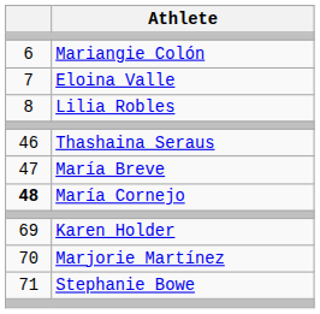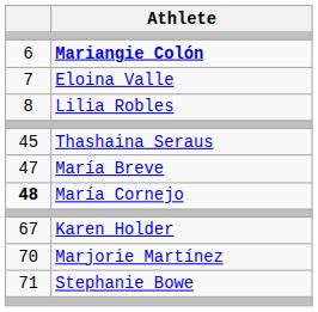row 3 | Athlete: normal -> bold
row 7 | column 1: 46 -> 45
row 11 | column 1: 69 -> 67
